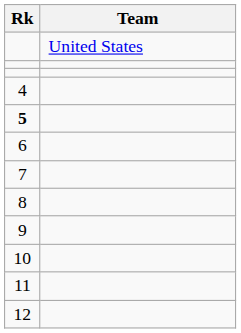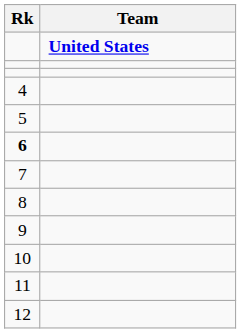row 2 | Team: normal -> bold
row 6 | Rk: bold -> normal
row 7 | Rk: normal -> bold
